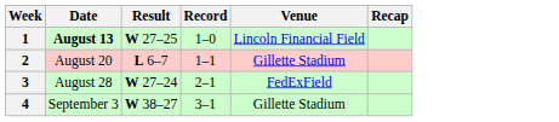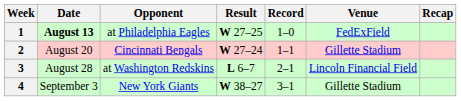+ column: Opponent | at Philadelphia Eagles | Cincinnati Bengals | at Washington Redskins | New York Giants
1 | Venue: Lincoln Financial Field -> FedExField
2 | Result: L 6–7 -> W 27–24
3 | Result: W 27–24 -> L 6–7
3 | Venue: FedExField -> Lincoln Financial Field
